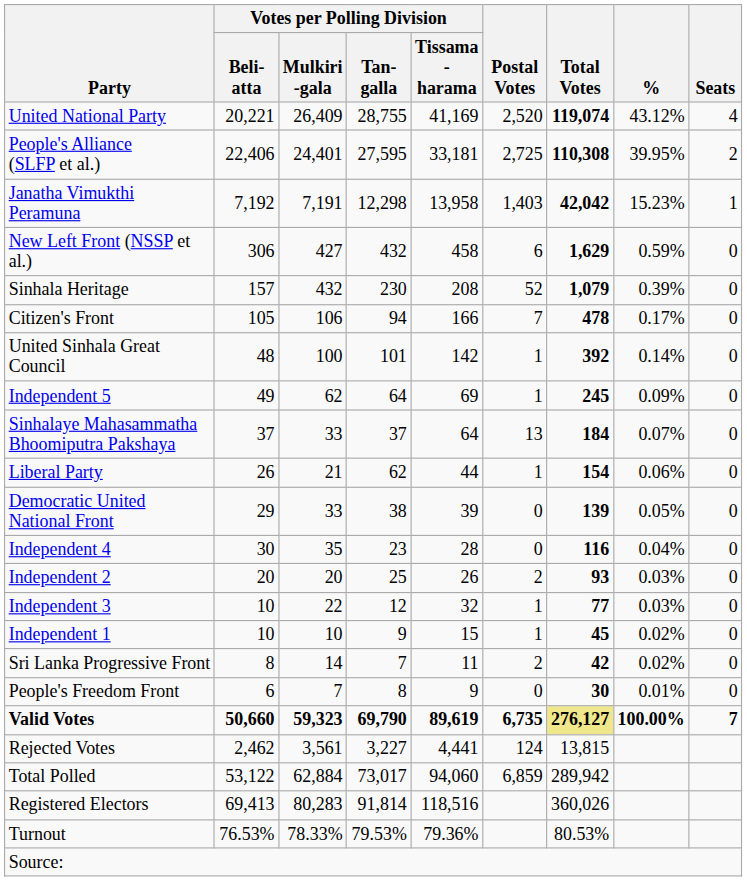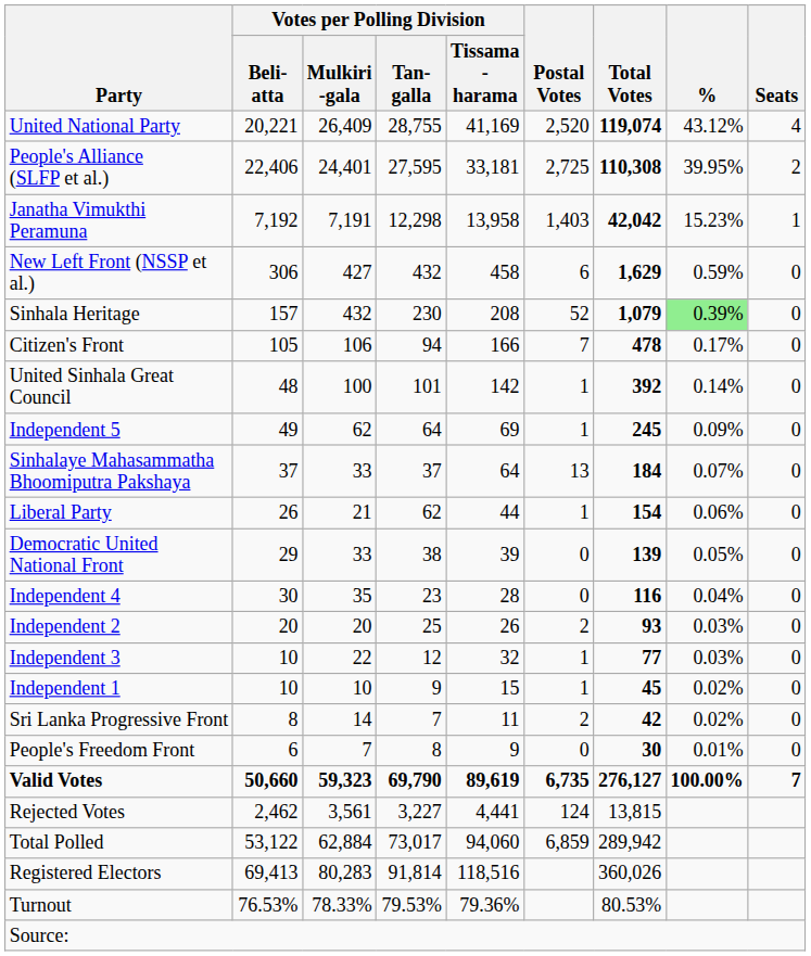Sinhala Heritage | %: no background -> lightgreen background
Valid Votes | Total Votes: khaki background -> no background
